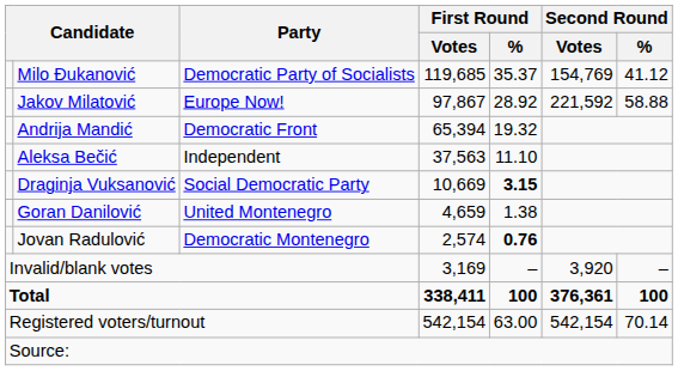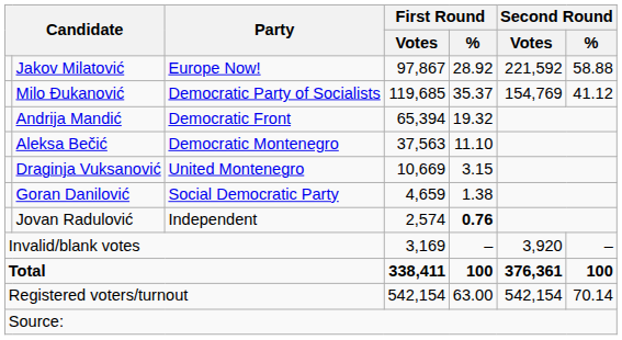rows swapped: Jakov Milatović <-> Milo Đukanović
Aleksa Bečić | Party: Independent -> Democratic Montenegro
Draginja Vuksanović | Party: Social Democratic Party -> United Montenegro
Draginja Vuksanović | First Round / %: bold -> normal
Goran Danilović | Party: United Montenegro -> Social Democratic Party
Jovan Radulović | Party: Democratic Montenegro -> Independent
